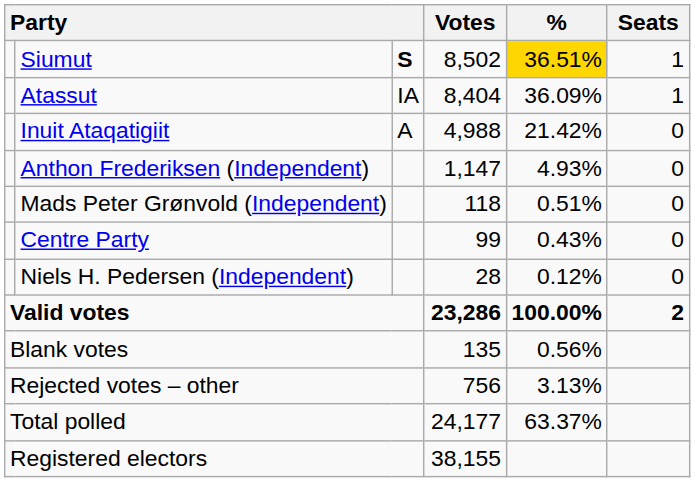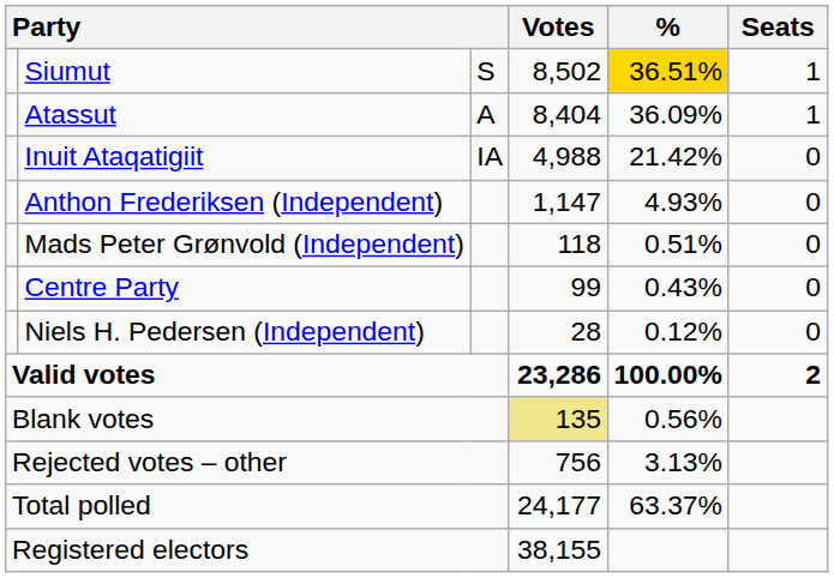Siumut | column 3: bold -> normal
Atassut | column 3: IA -> A
Inuit Ataqatigiit | column 3: A -> IA
Blank votes | Votes: no background -> khaki background
